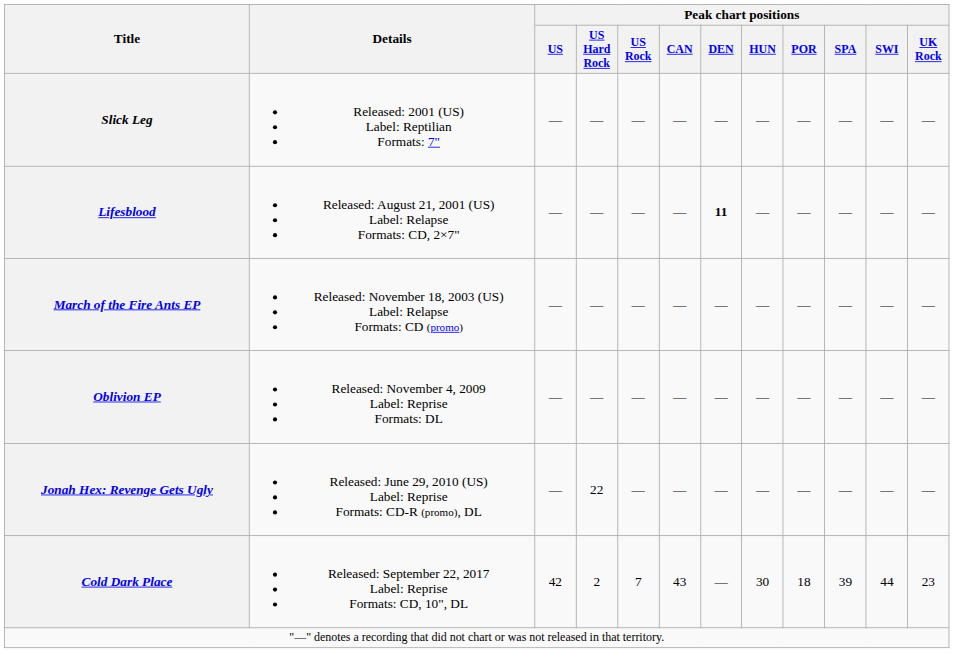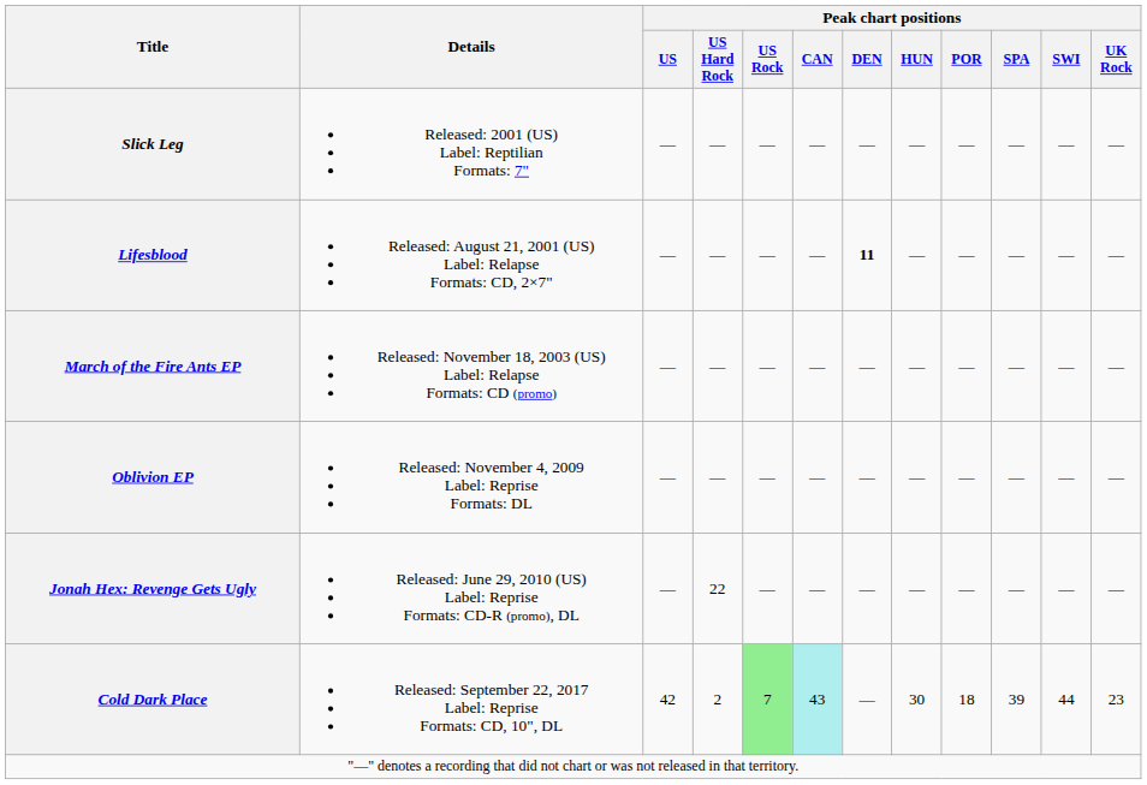Cold Dark Place | Peak chart positions / US Rock: no background -> lightgreen background
Cold Dark Place | Peak chart positions / CAN: no background -> paleturquoise background
